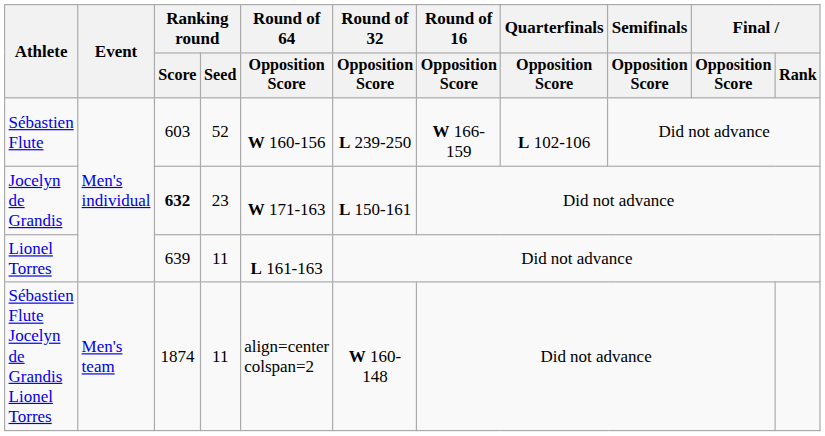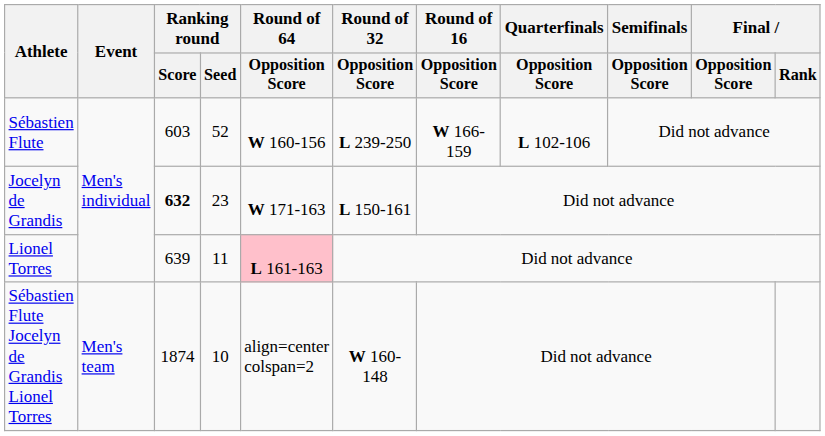Lionel Torres | Round of 64 / Opposition Score: no background -> pink background
Sébastien Flute Jocelyn de Grandis Lionel Torres | Ranking round / Seed: 11 -> 10
